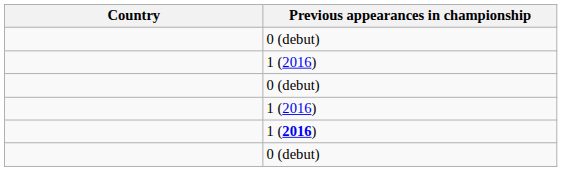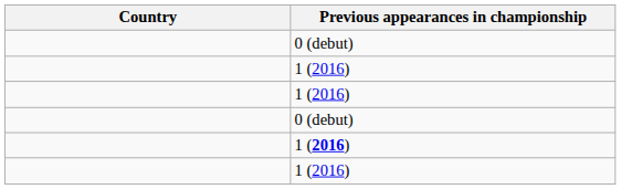row 4 | Previous appearances in championship: 0 (debut) -> 1 (2016)
row 5 | Previous appearances in championship: 1 (2016) -> 0 (debut)
row 7 | Previous appearances in championship: 0 (debut) -> 1 (2016)
